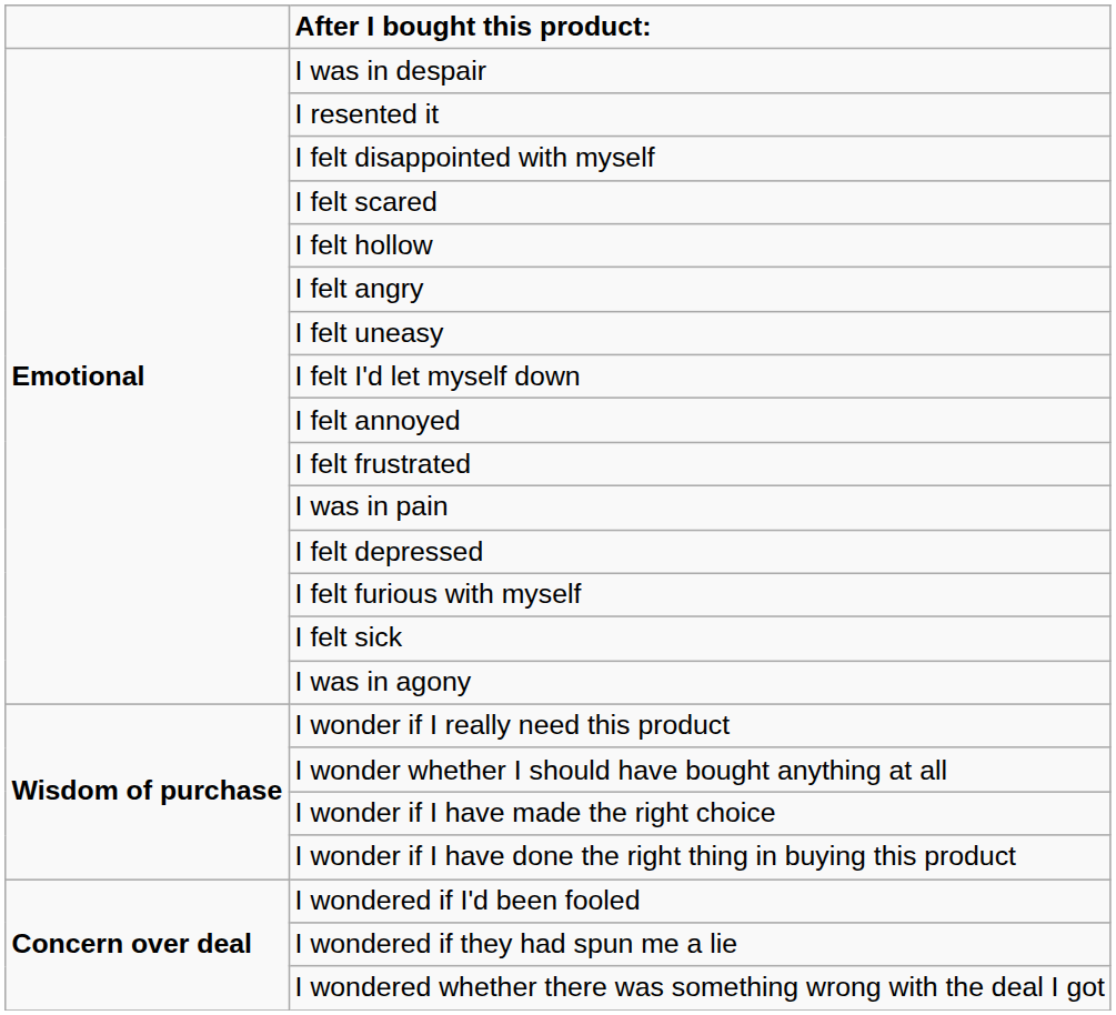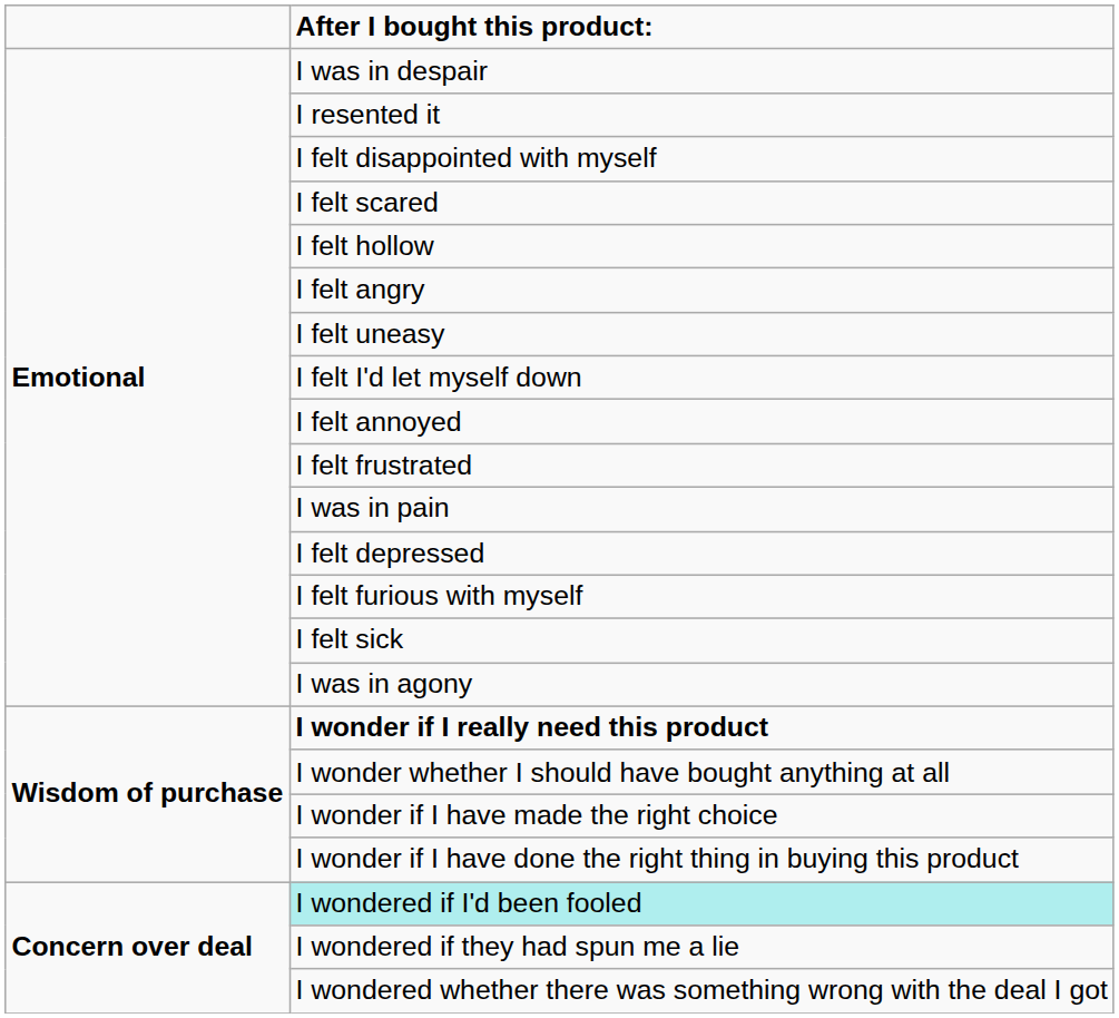I wonder if I really need this product | After I bought this product:: normal -> bold
I wondered if I'd been fooled | After I bought this product:: no background -> paleturquoise background
